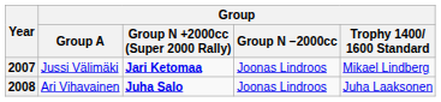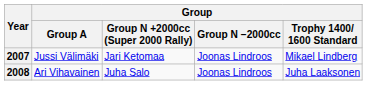2007 | Group / Group N +2000cc (Super 2000 Rally): bold -> normal
2008 | Group / Group N +2000cc (Super 2000 Rally): bold -> normal
